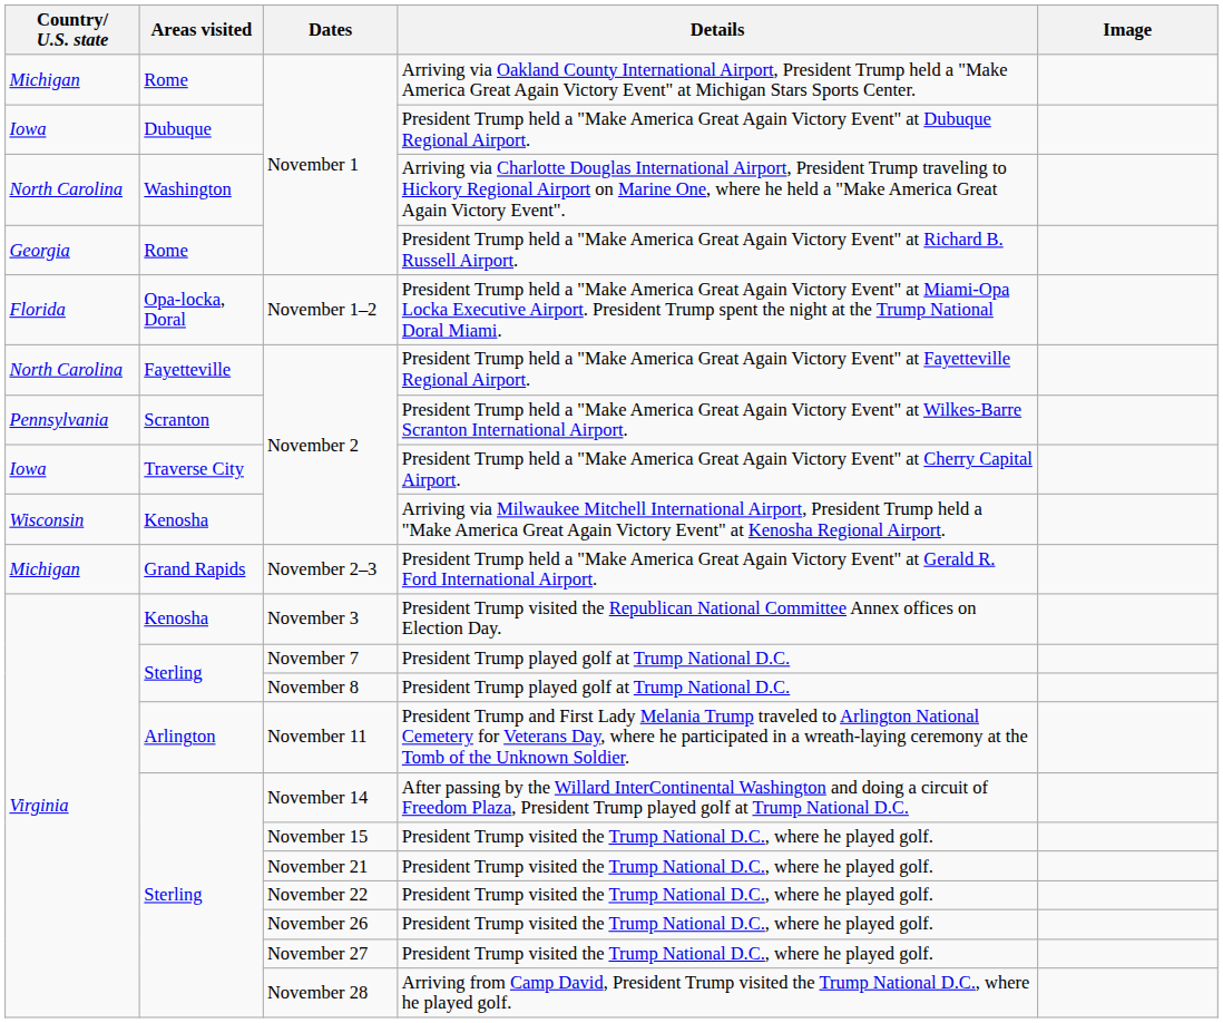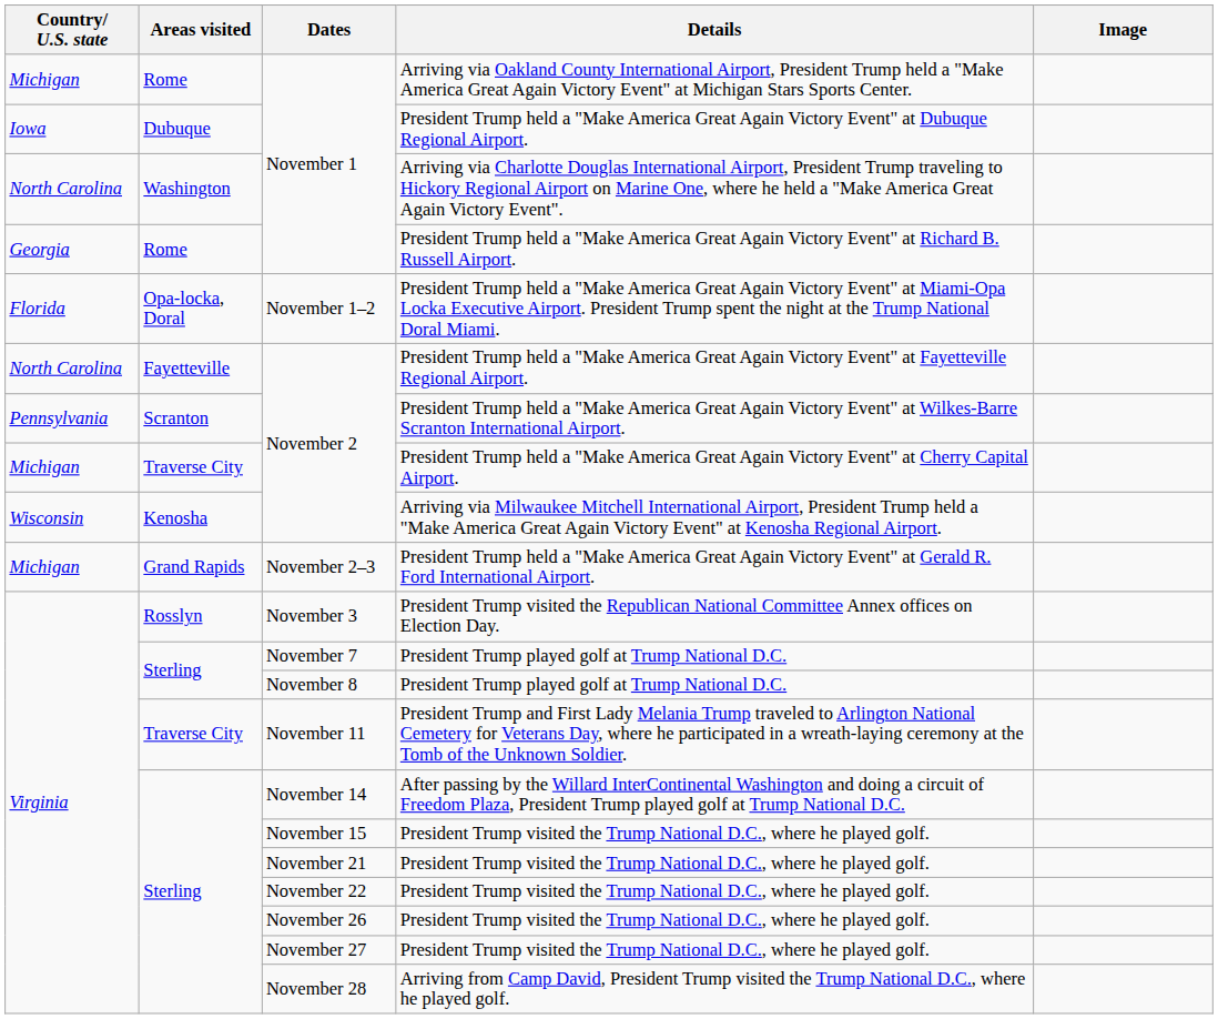row 9 | Country/ U.S. state: Iowa -> Michigan
row 12 | Areas visited: Kenosha -> Rosslyn
row 15 | Areas visited: Arlington -> Traverse City
